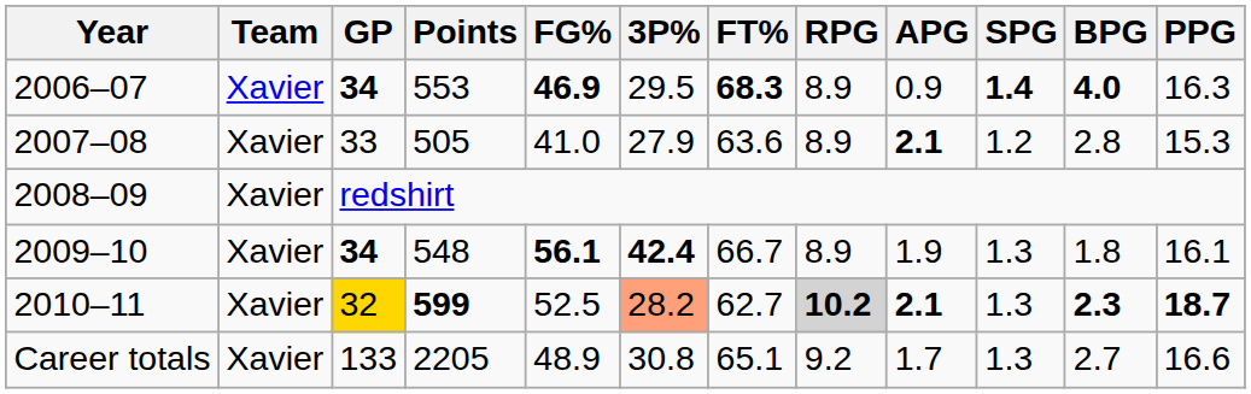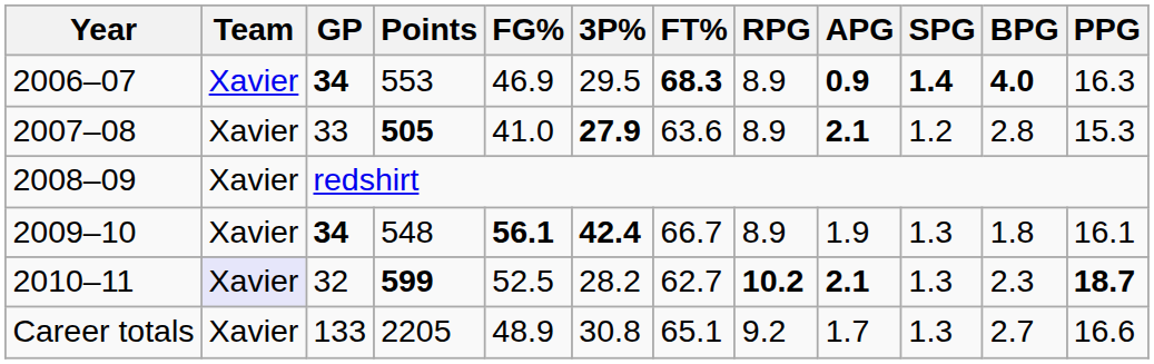2006–07 | FG%: bold -> normal
2006–07 | APG: normal -> bold
2007–08 | Points: normal -> bold
2007–08 | 3P%: normal -> bold
2010–11 | Team: no background -> lavender background
2010–11 | GP: gold background -> no background
2010–11 | 3P%: lightsalmon background -> no background
2010–11 | RPG: lightgrey background -> no background
2010–11 | BPG: bold -> normal
